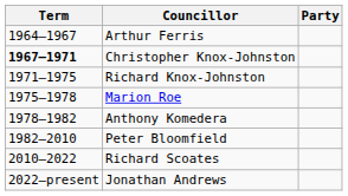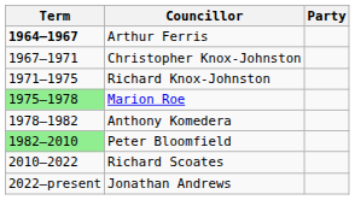Arthur Ferris | Term: normal -> bold
Christopher Knox-Johnston | Term: bold -> normal
Marion Roe | Term: no background -> lightgreen background
Peter Bloomfield | Term: no background -> lightgreen background
